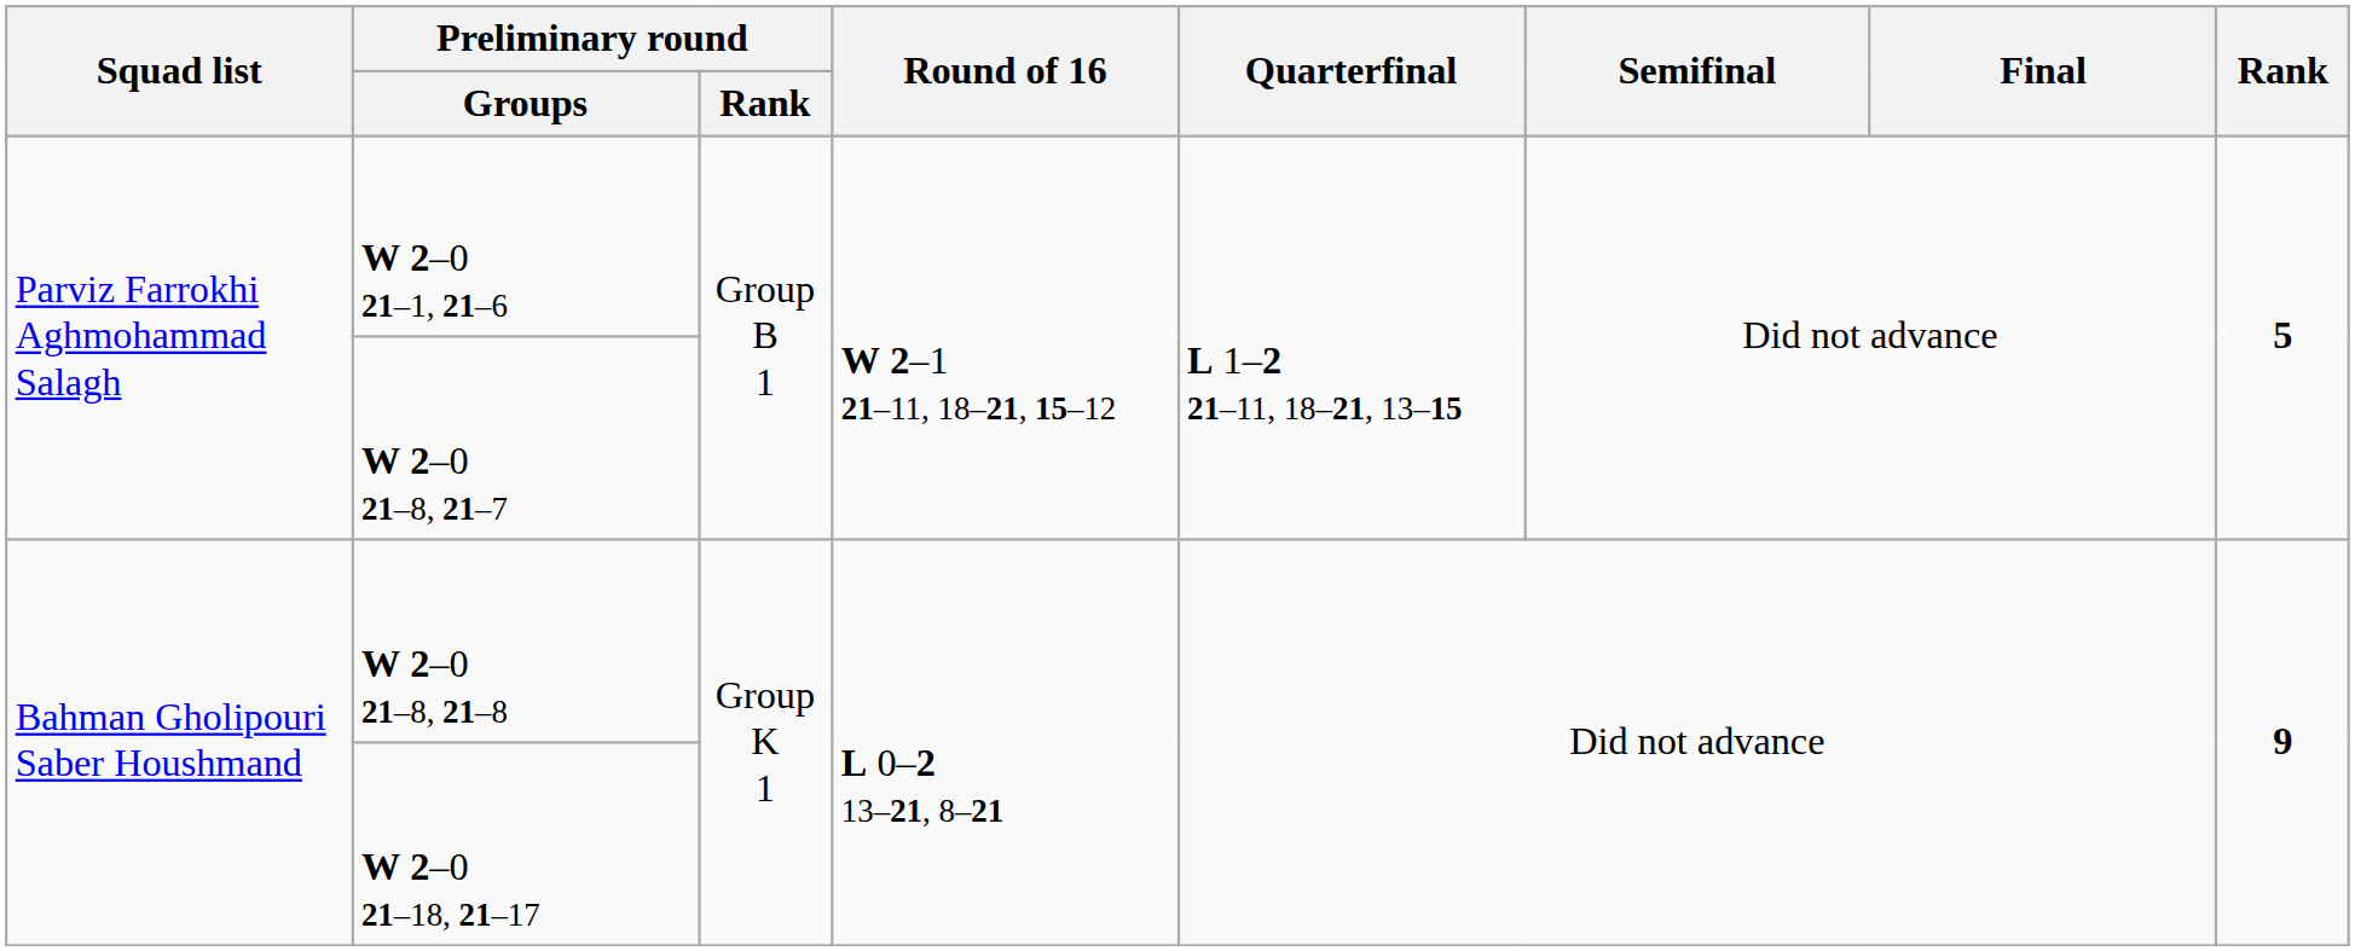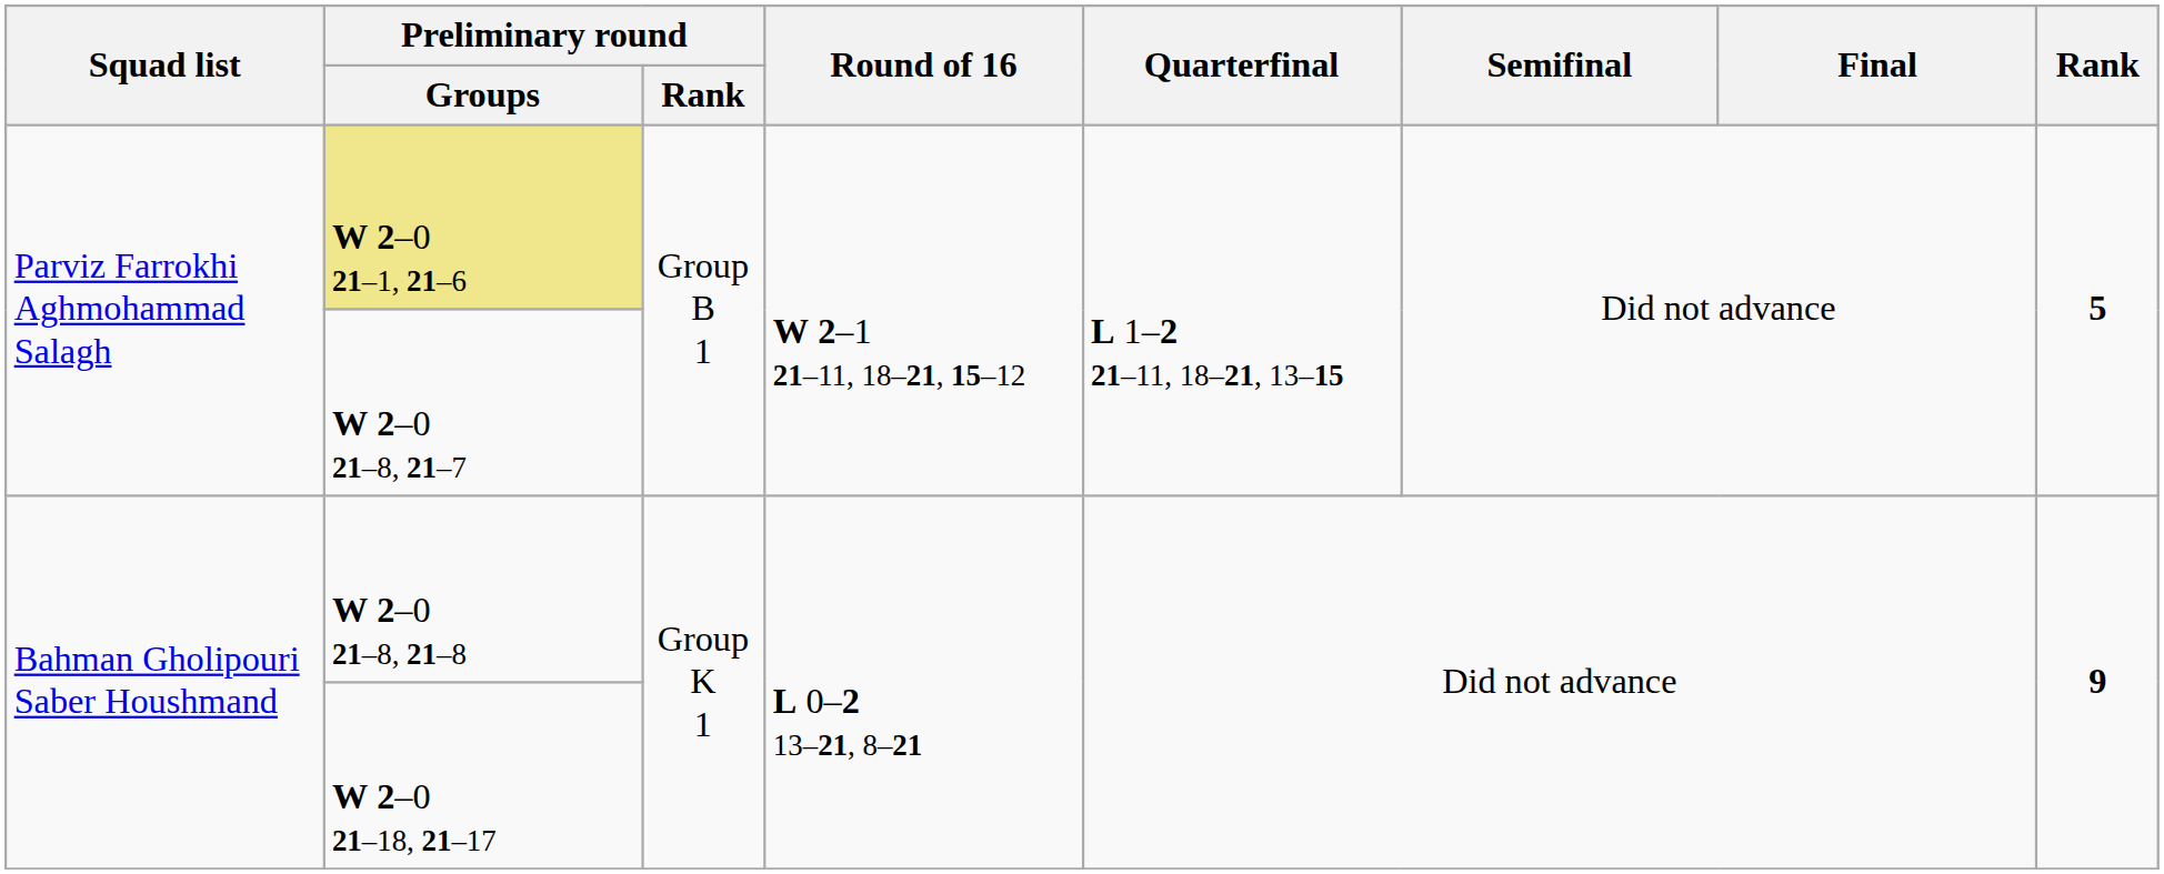W 2–0 21–1, 21–6 | Preliminary round / Groups: no background -> khaki background
